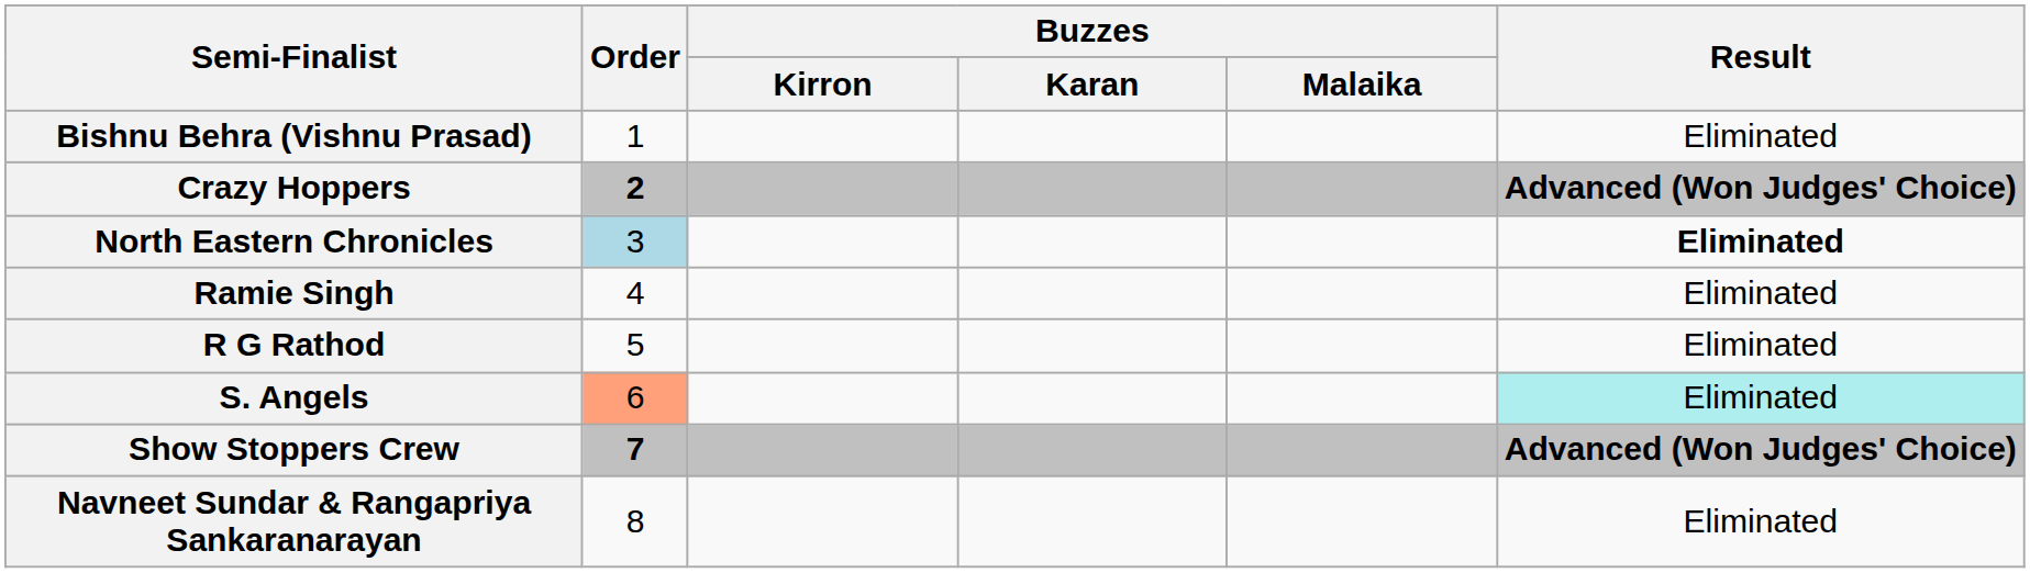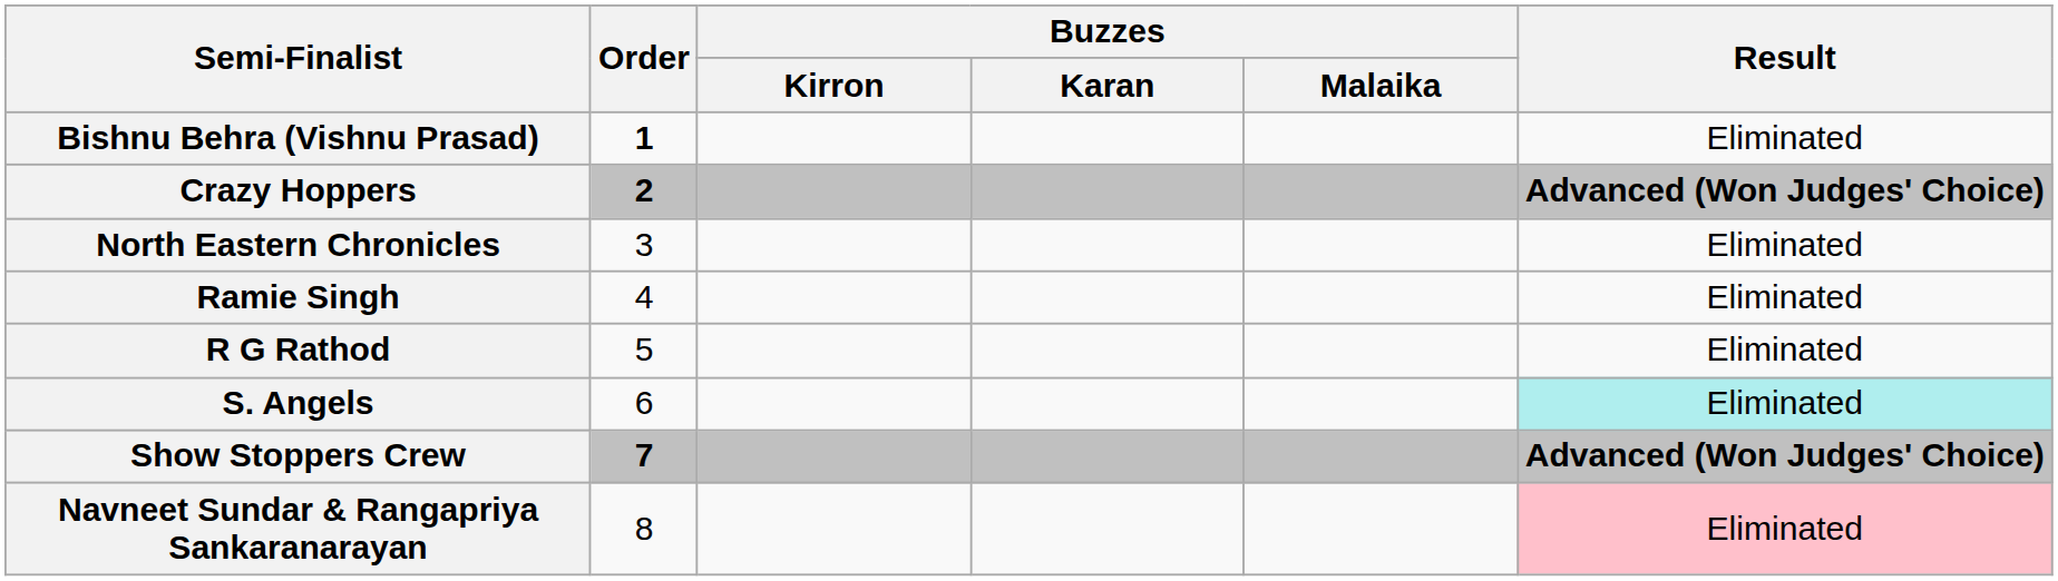Bishnu Behra (Vishnu Prasad) | Order: normal -> bold
North Eastern Chronicles | Order: lightblue background -> no background
North Eastern Chronicles | Result: bold -> normal
S. Angels | Order: lightsalmon background -> no background
Navneet Sundar & Rangapriya Sankaranarayan | Result: no background -> pink background
